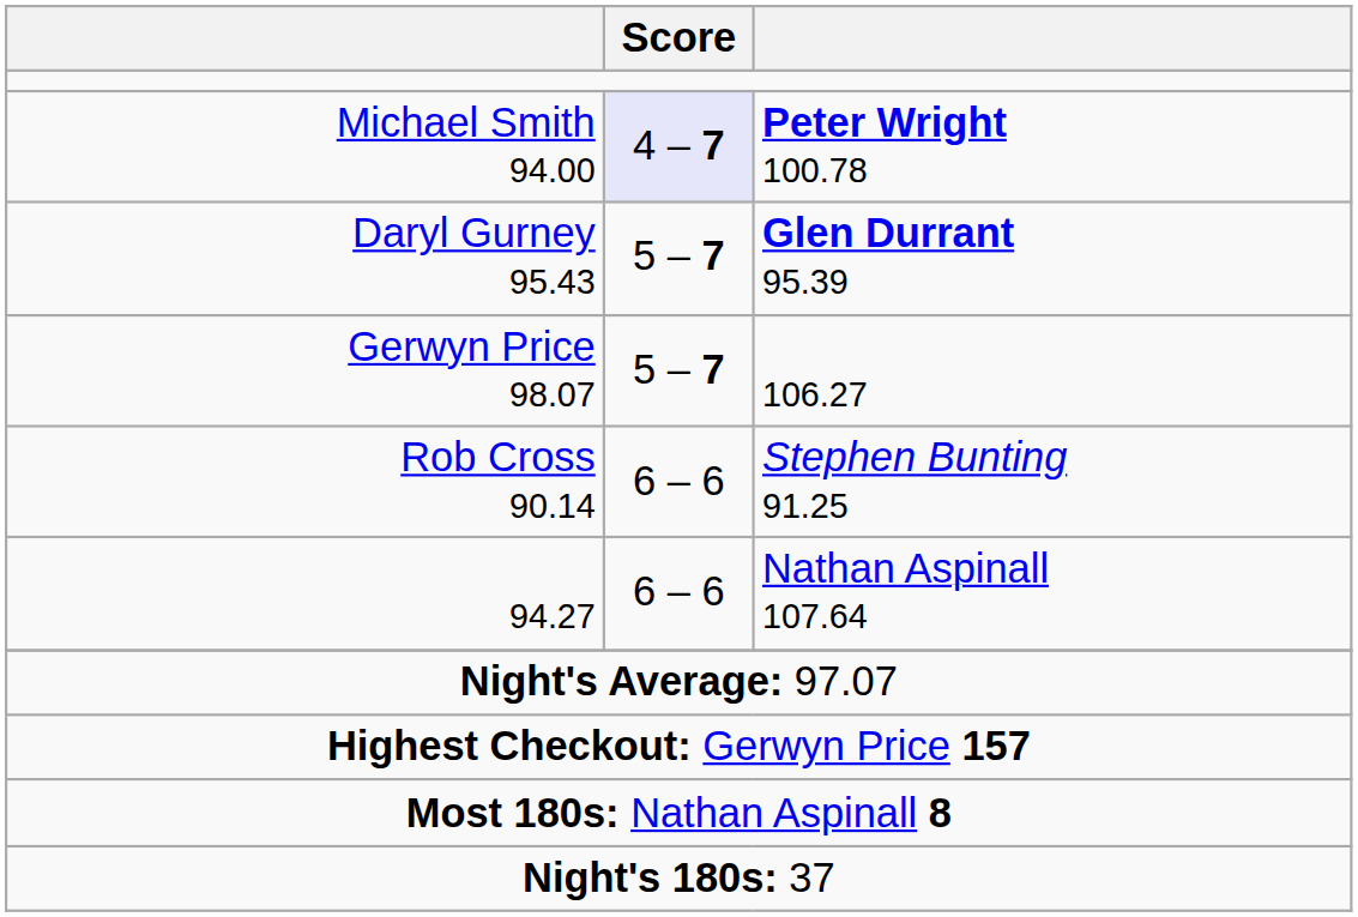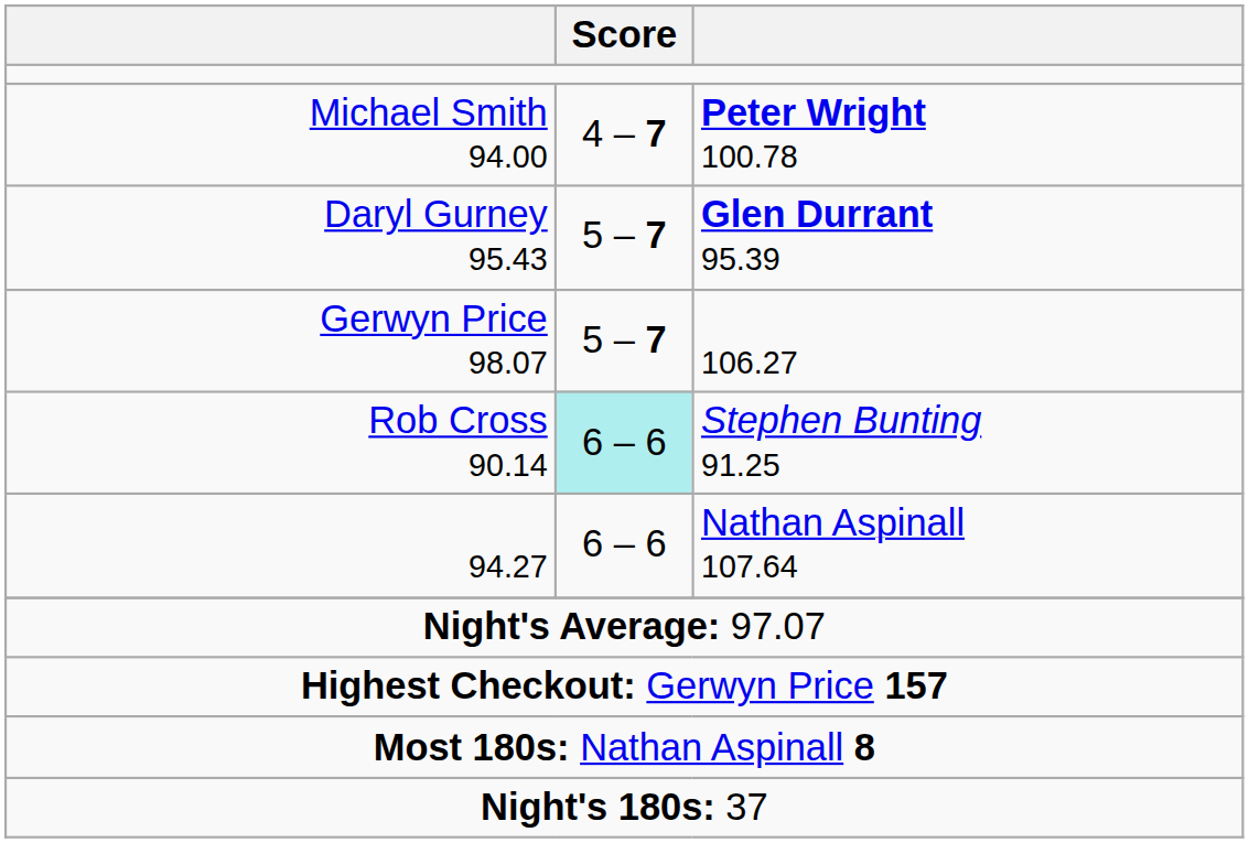Michael Smith 94.00 | Score: lavender background -> no background
Rob Cross 90.14 | Score: no background -> paleturquoise background
